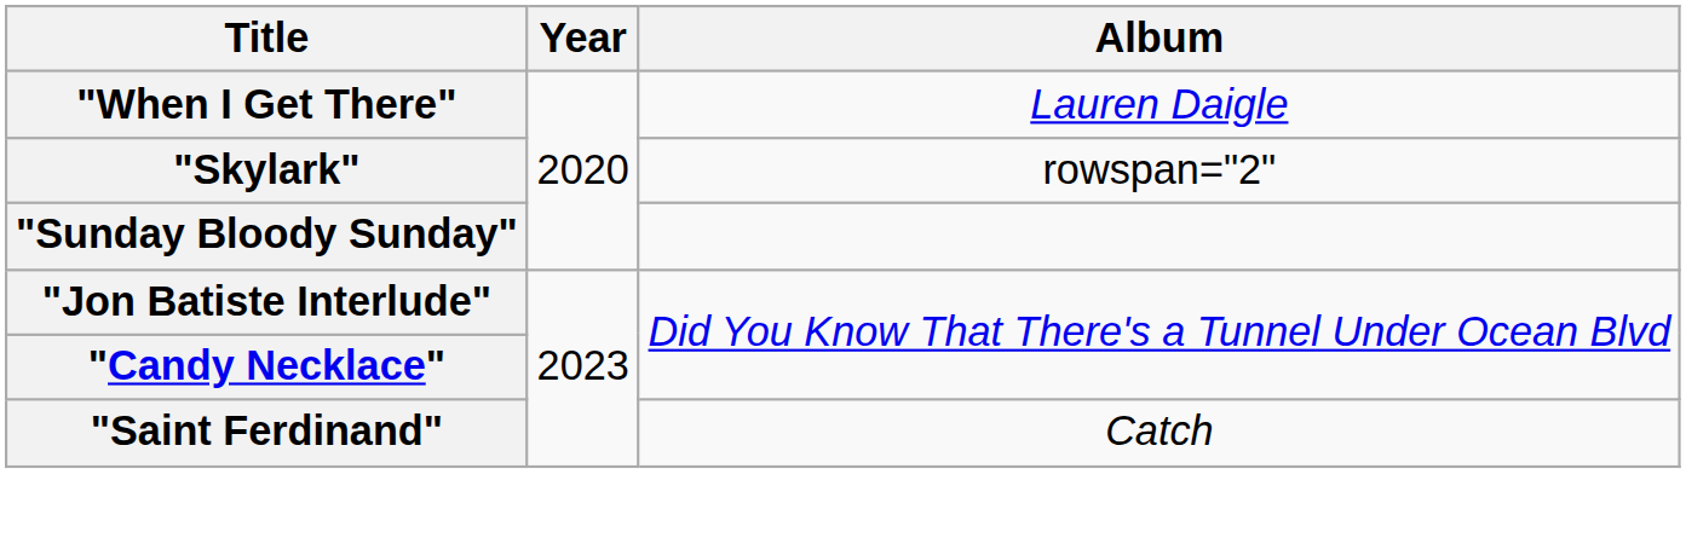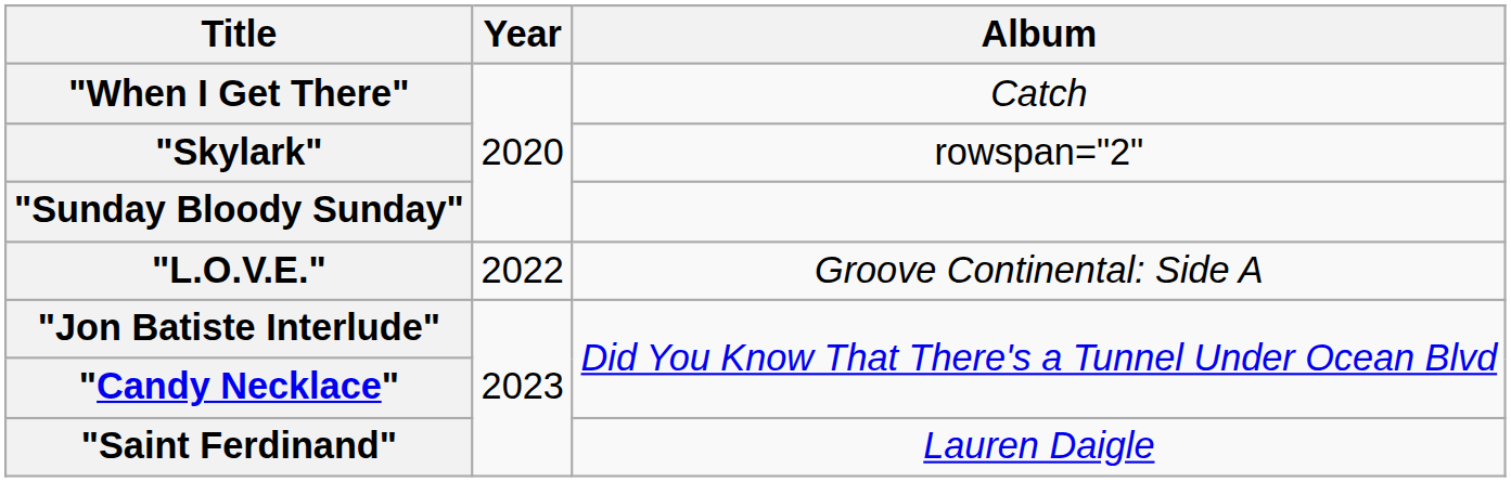"When I Get There" | Album: Lauren Daigle -> Catch
+ row: "L.O.V.E." | 2022 | Groove Continental: Side A
"Saint Ferdinand" | Album: Catch -> Lauren Daigle
